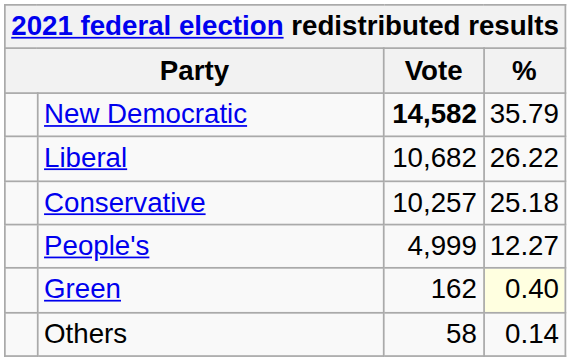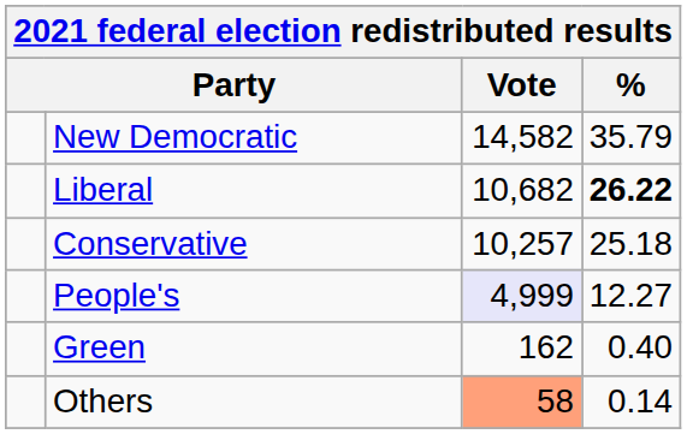New Democratic | Vote: bold -> normal
Liberal | %: normal -> bold
People's | Vote: no background -> lavender background
Green | %: lightyellow background -> no background
Others | Vote: no background -> lightsalmon background
